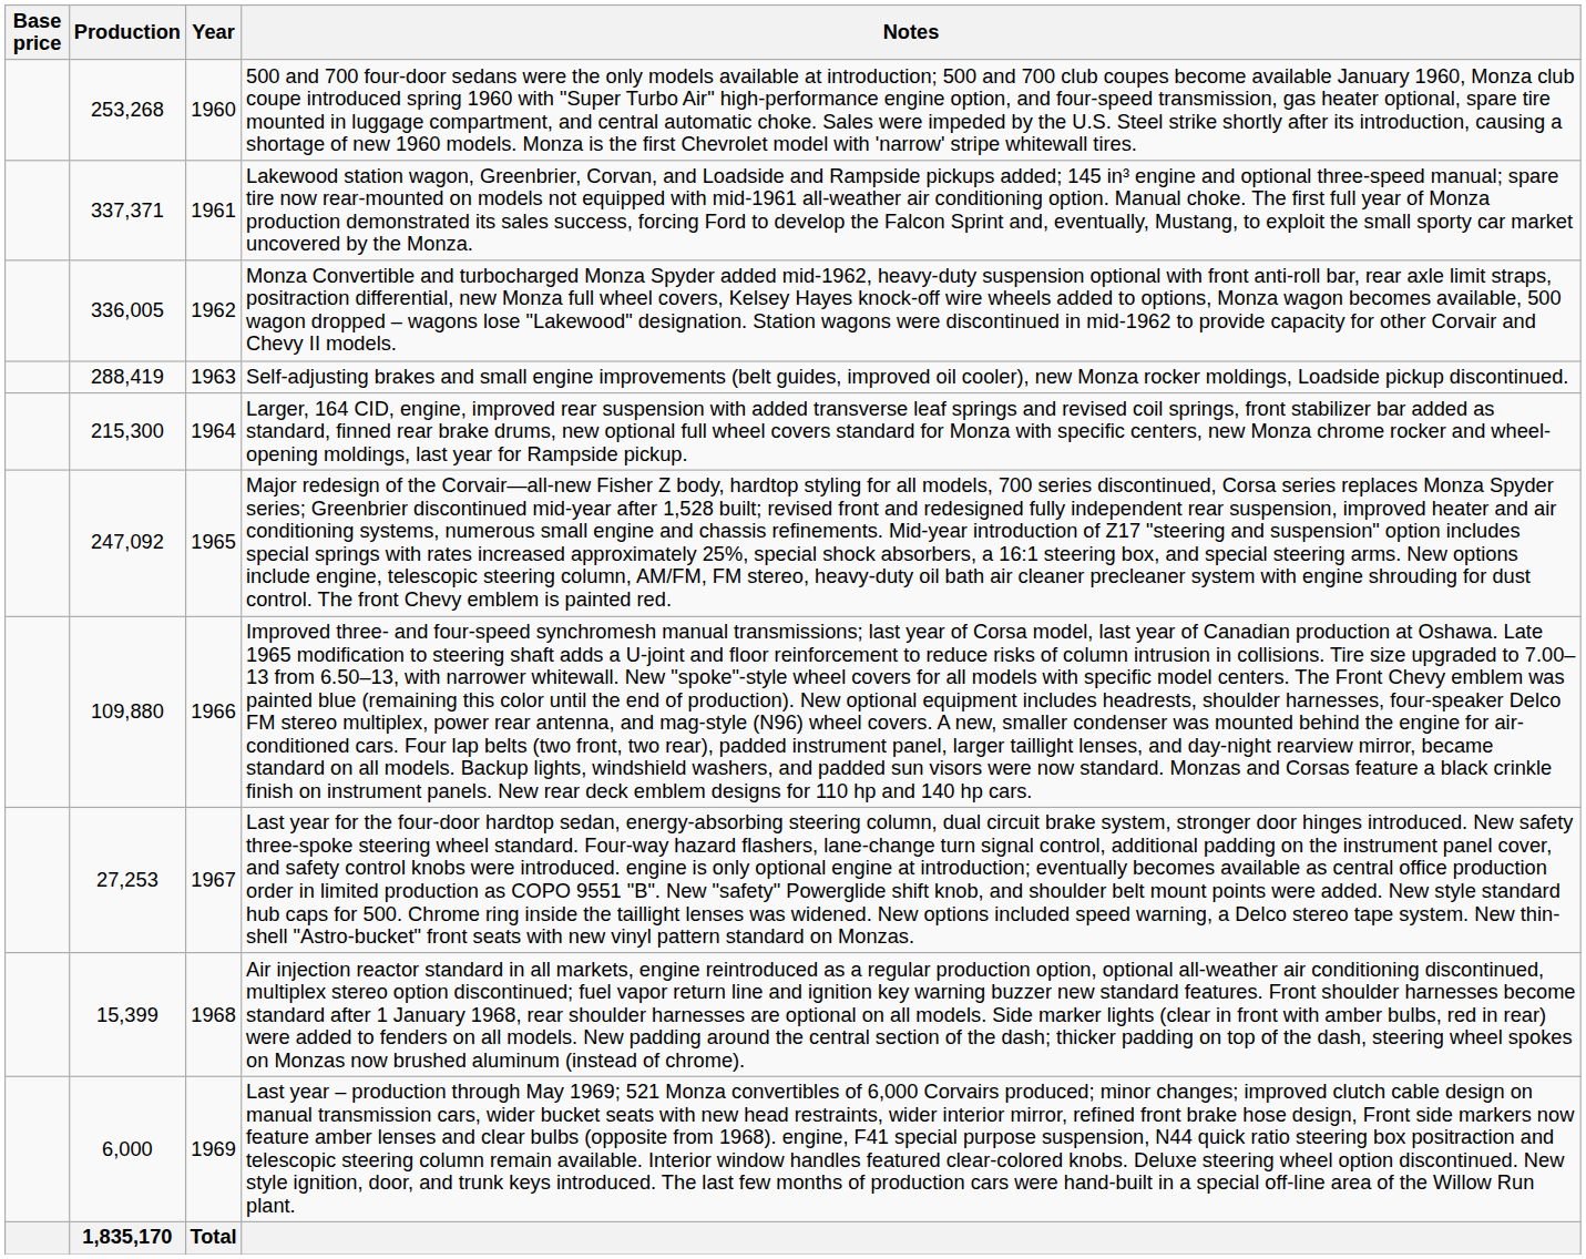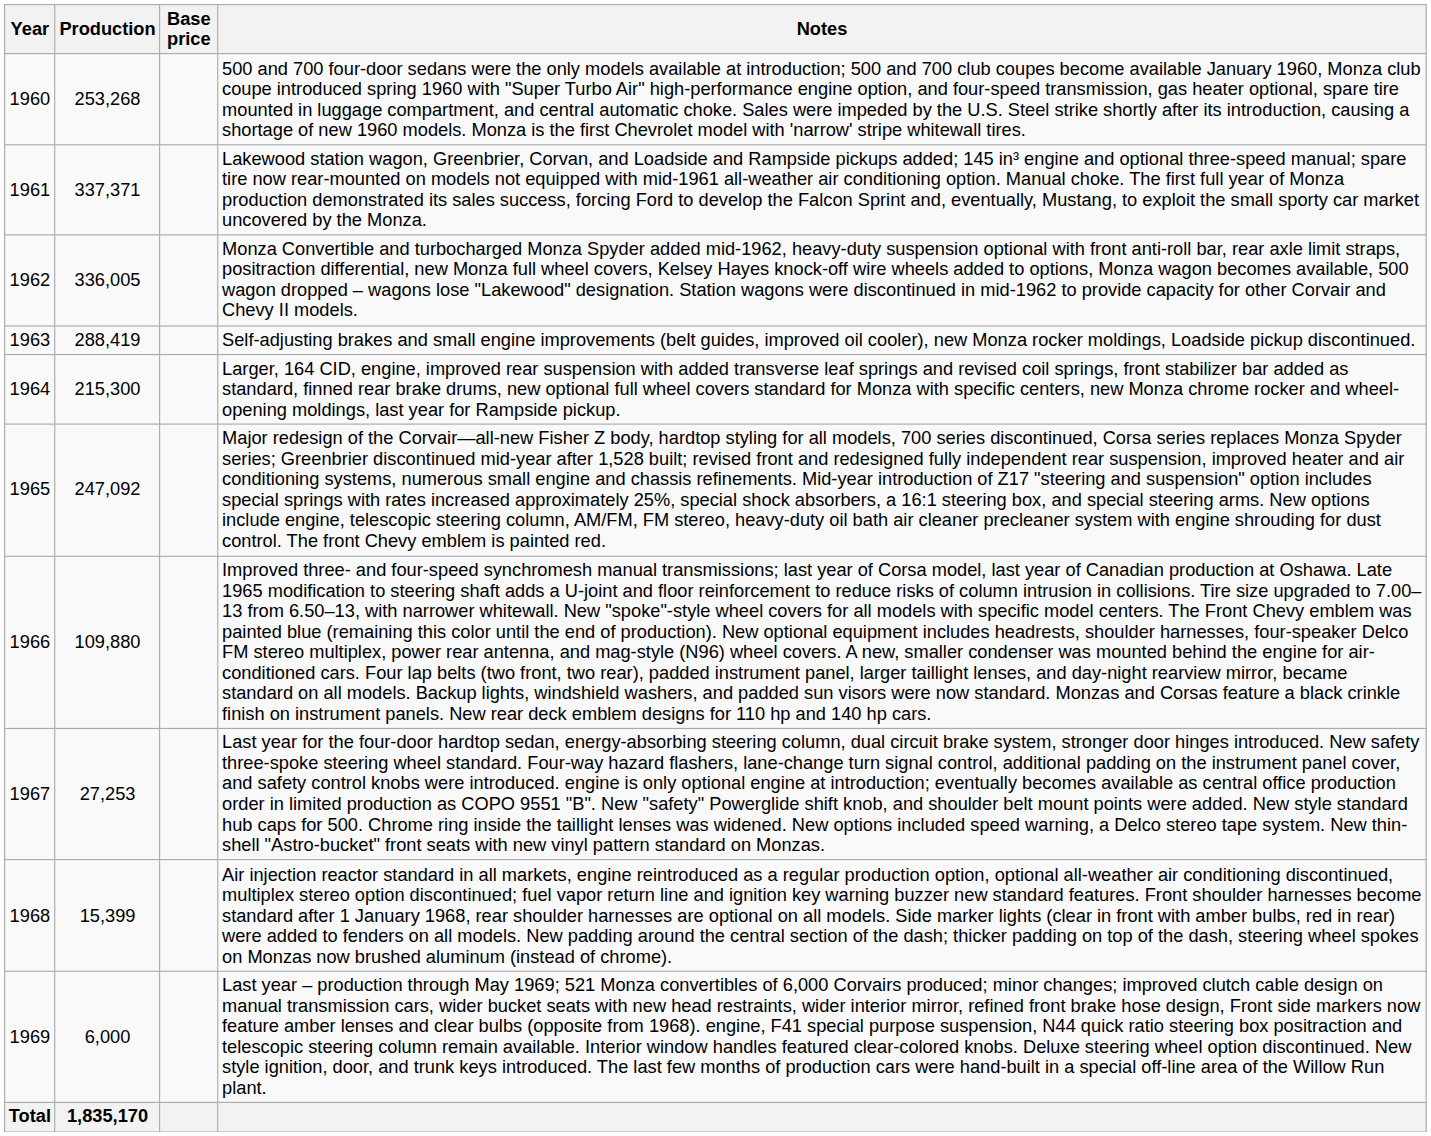columns swapped: Year <-> Base price
